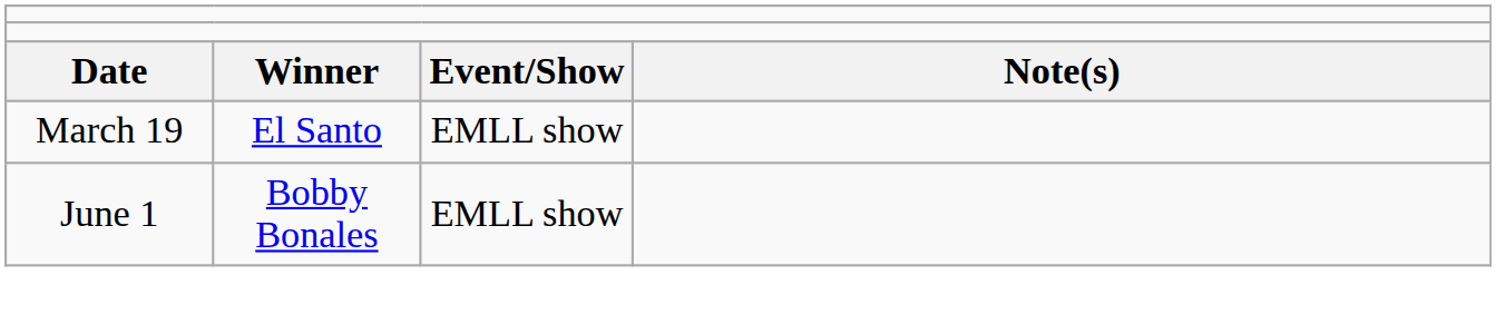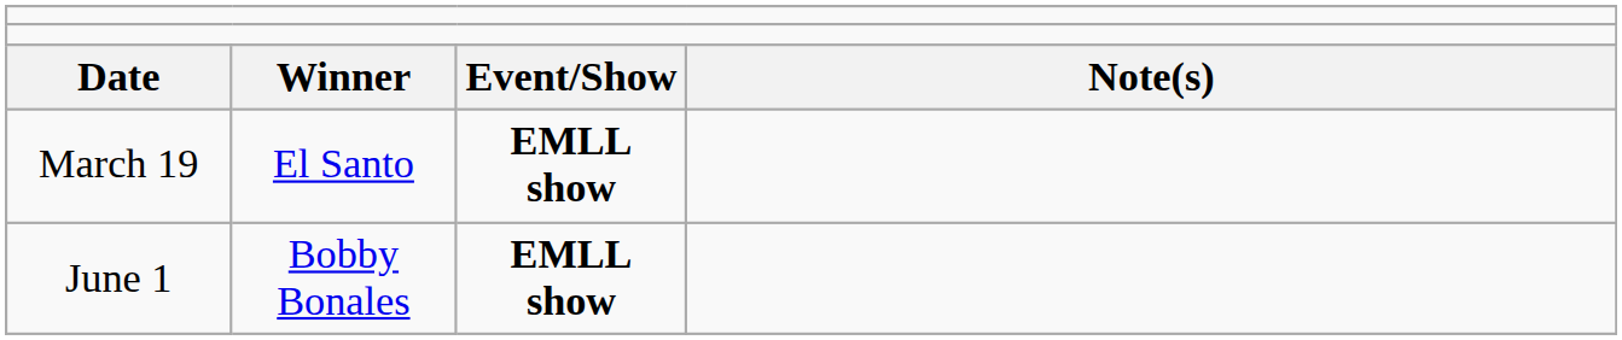March 19 | column 3: normal -> bold
June 1 | column 3: normal -> bold
